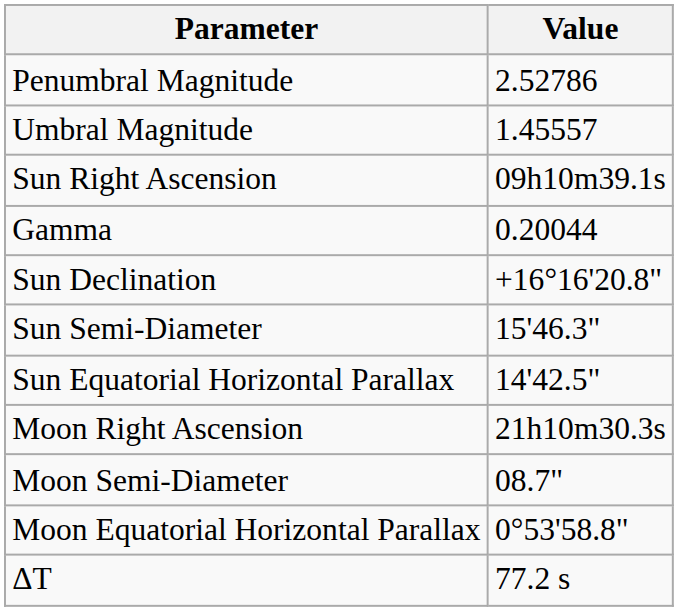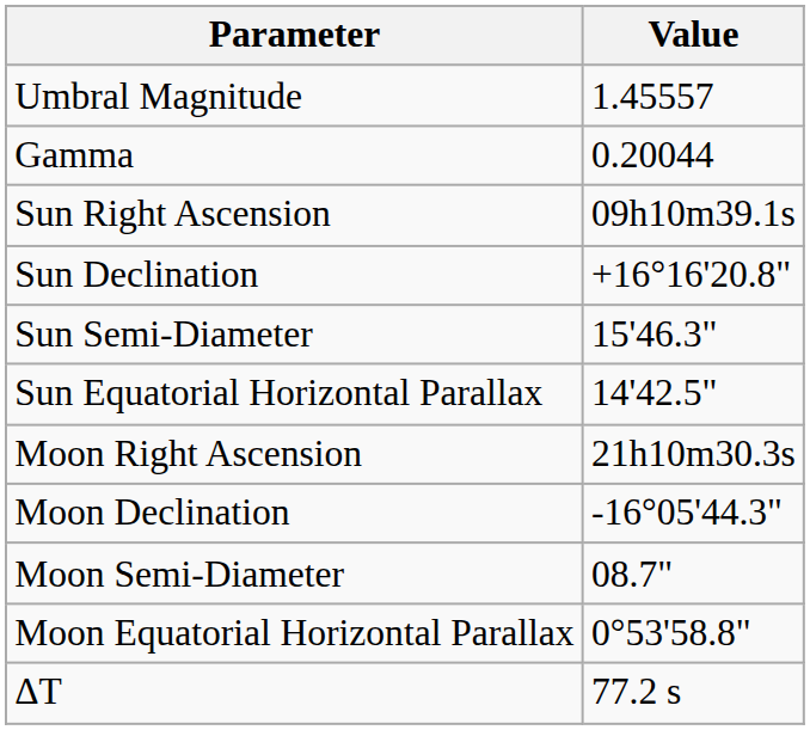- row: Penumbral Magnitude | 2.52786
rows swapped: Gamma <-> Sun Right Ascension
+ row: Moon Declination | -16°05'44.3"
